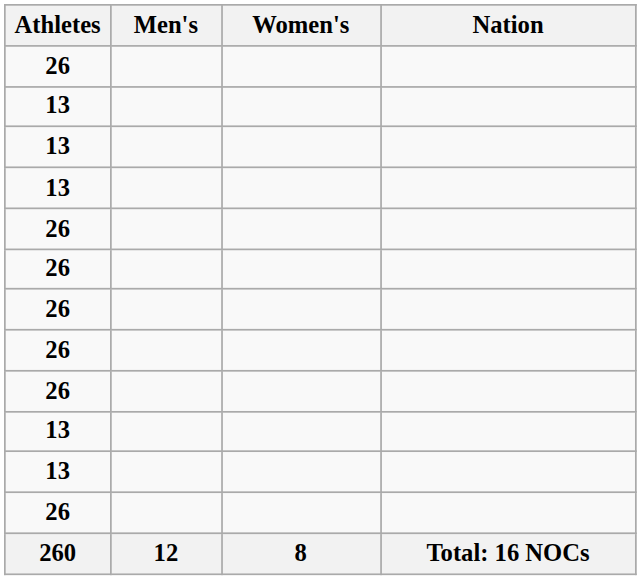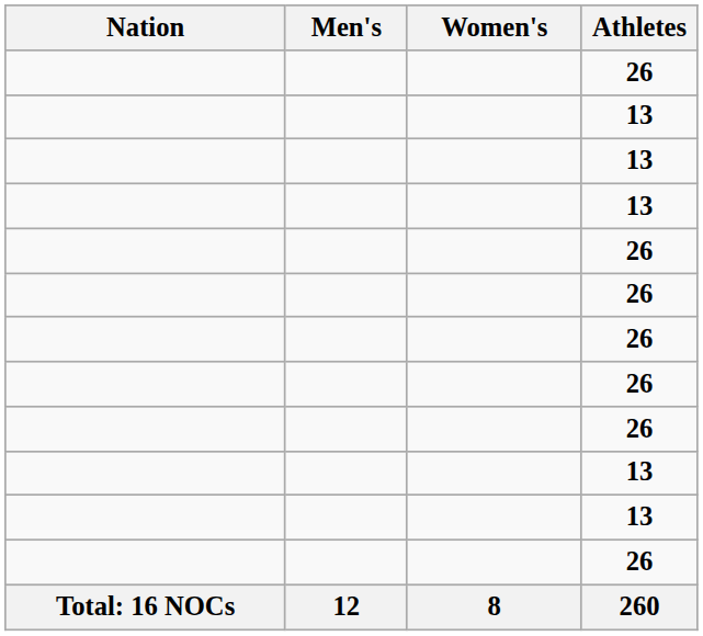columns swapped: Nation <-> Athletes
